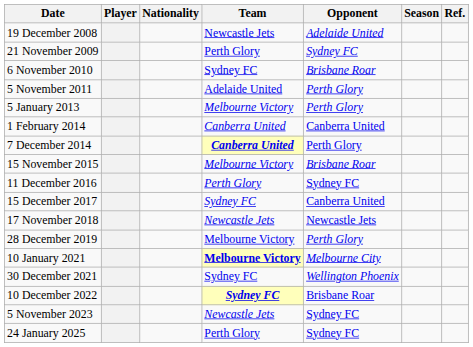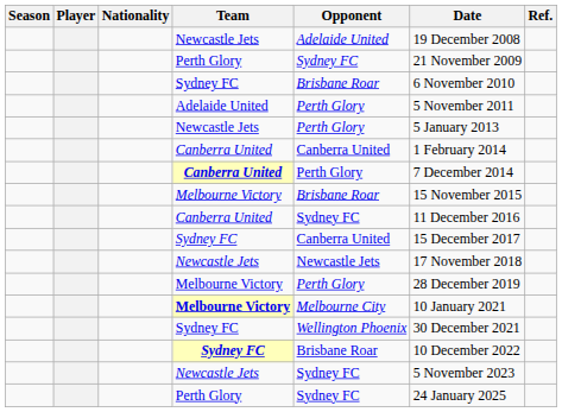columns swapped: Season <-> Date
row 6 | Team: Melbourne Victory -> Newcastle Jets
row 10 | Team: Perth Glory -> Canberra United
